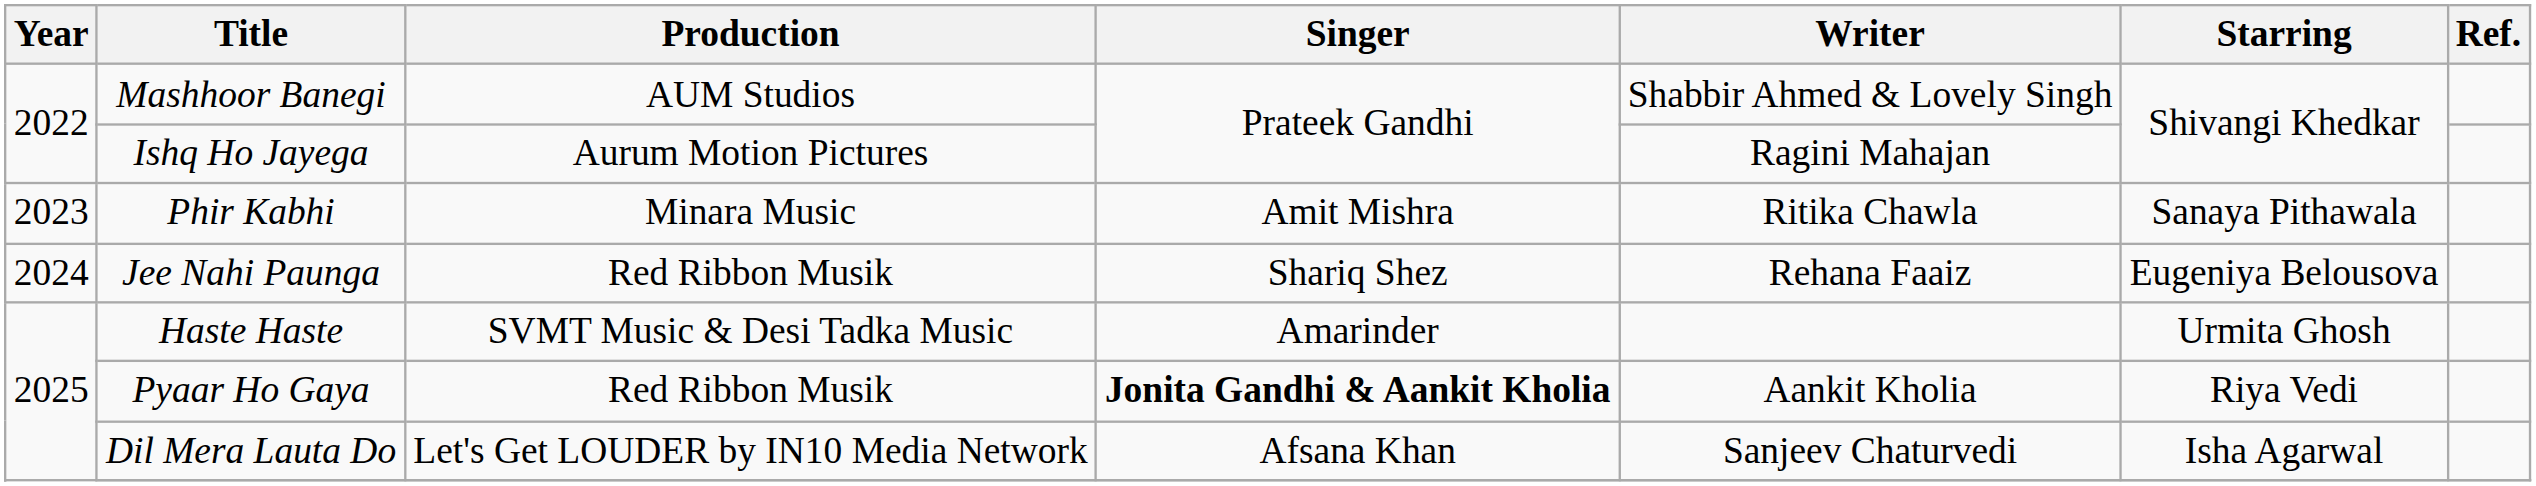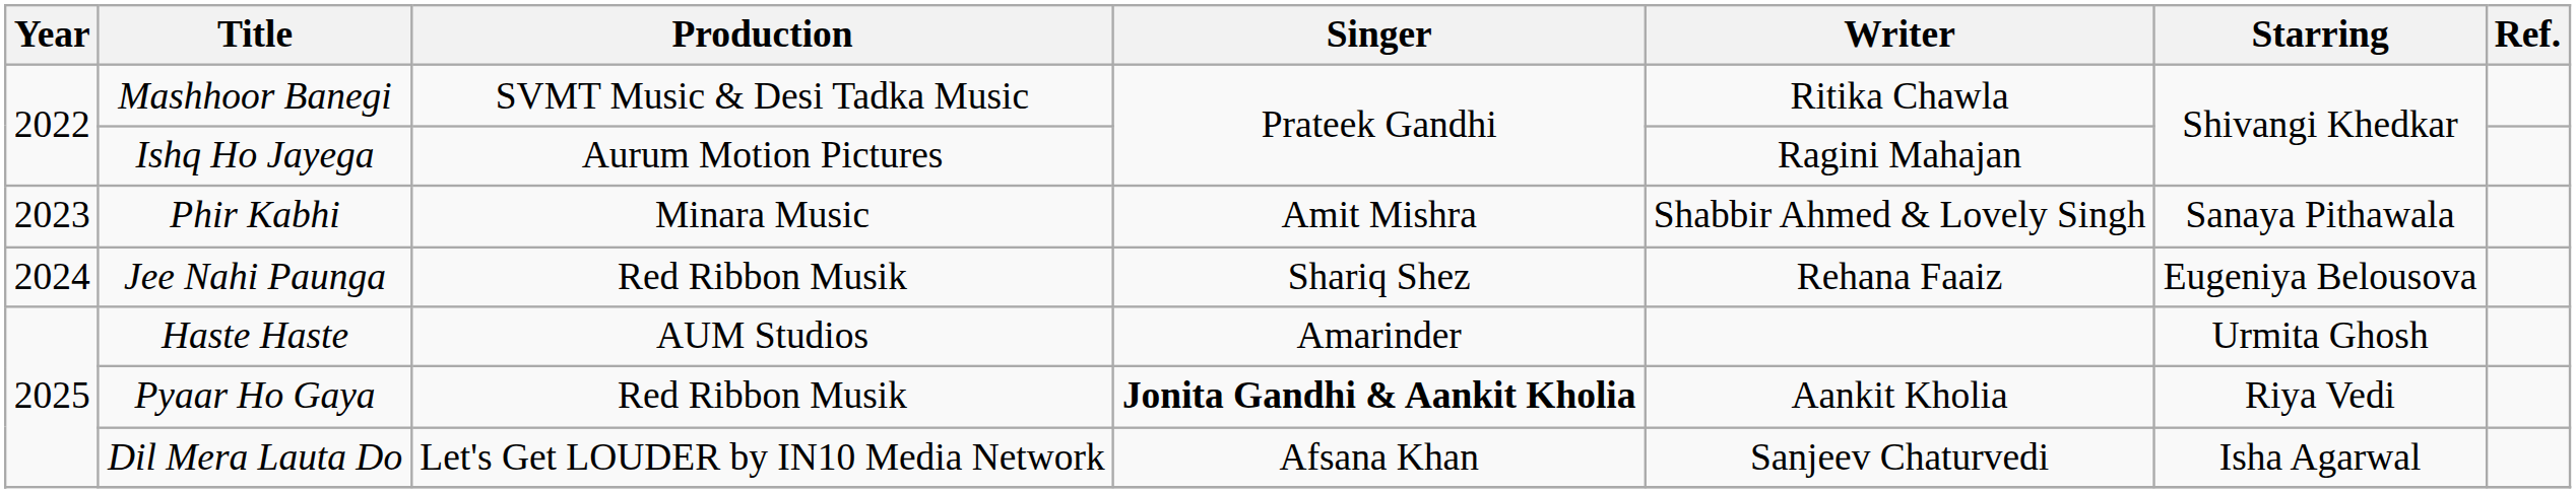Mashhoor Banegi | Production: AUM Studios -> SVMT Music & Desi Tadka Music
Mashhoor Banegi | Writer: Shabbir Ahmed & Lovely Singh -> Ritika Chawla
Phir Kabhi | Writer: Ritika Chawla -> Shabbir Ahmed & Lovely Singh
Haste Haste | Production: SVMT Music & Desi Tadka Music -> AUM Studios
